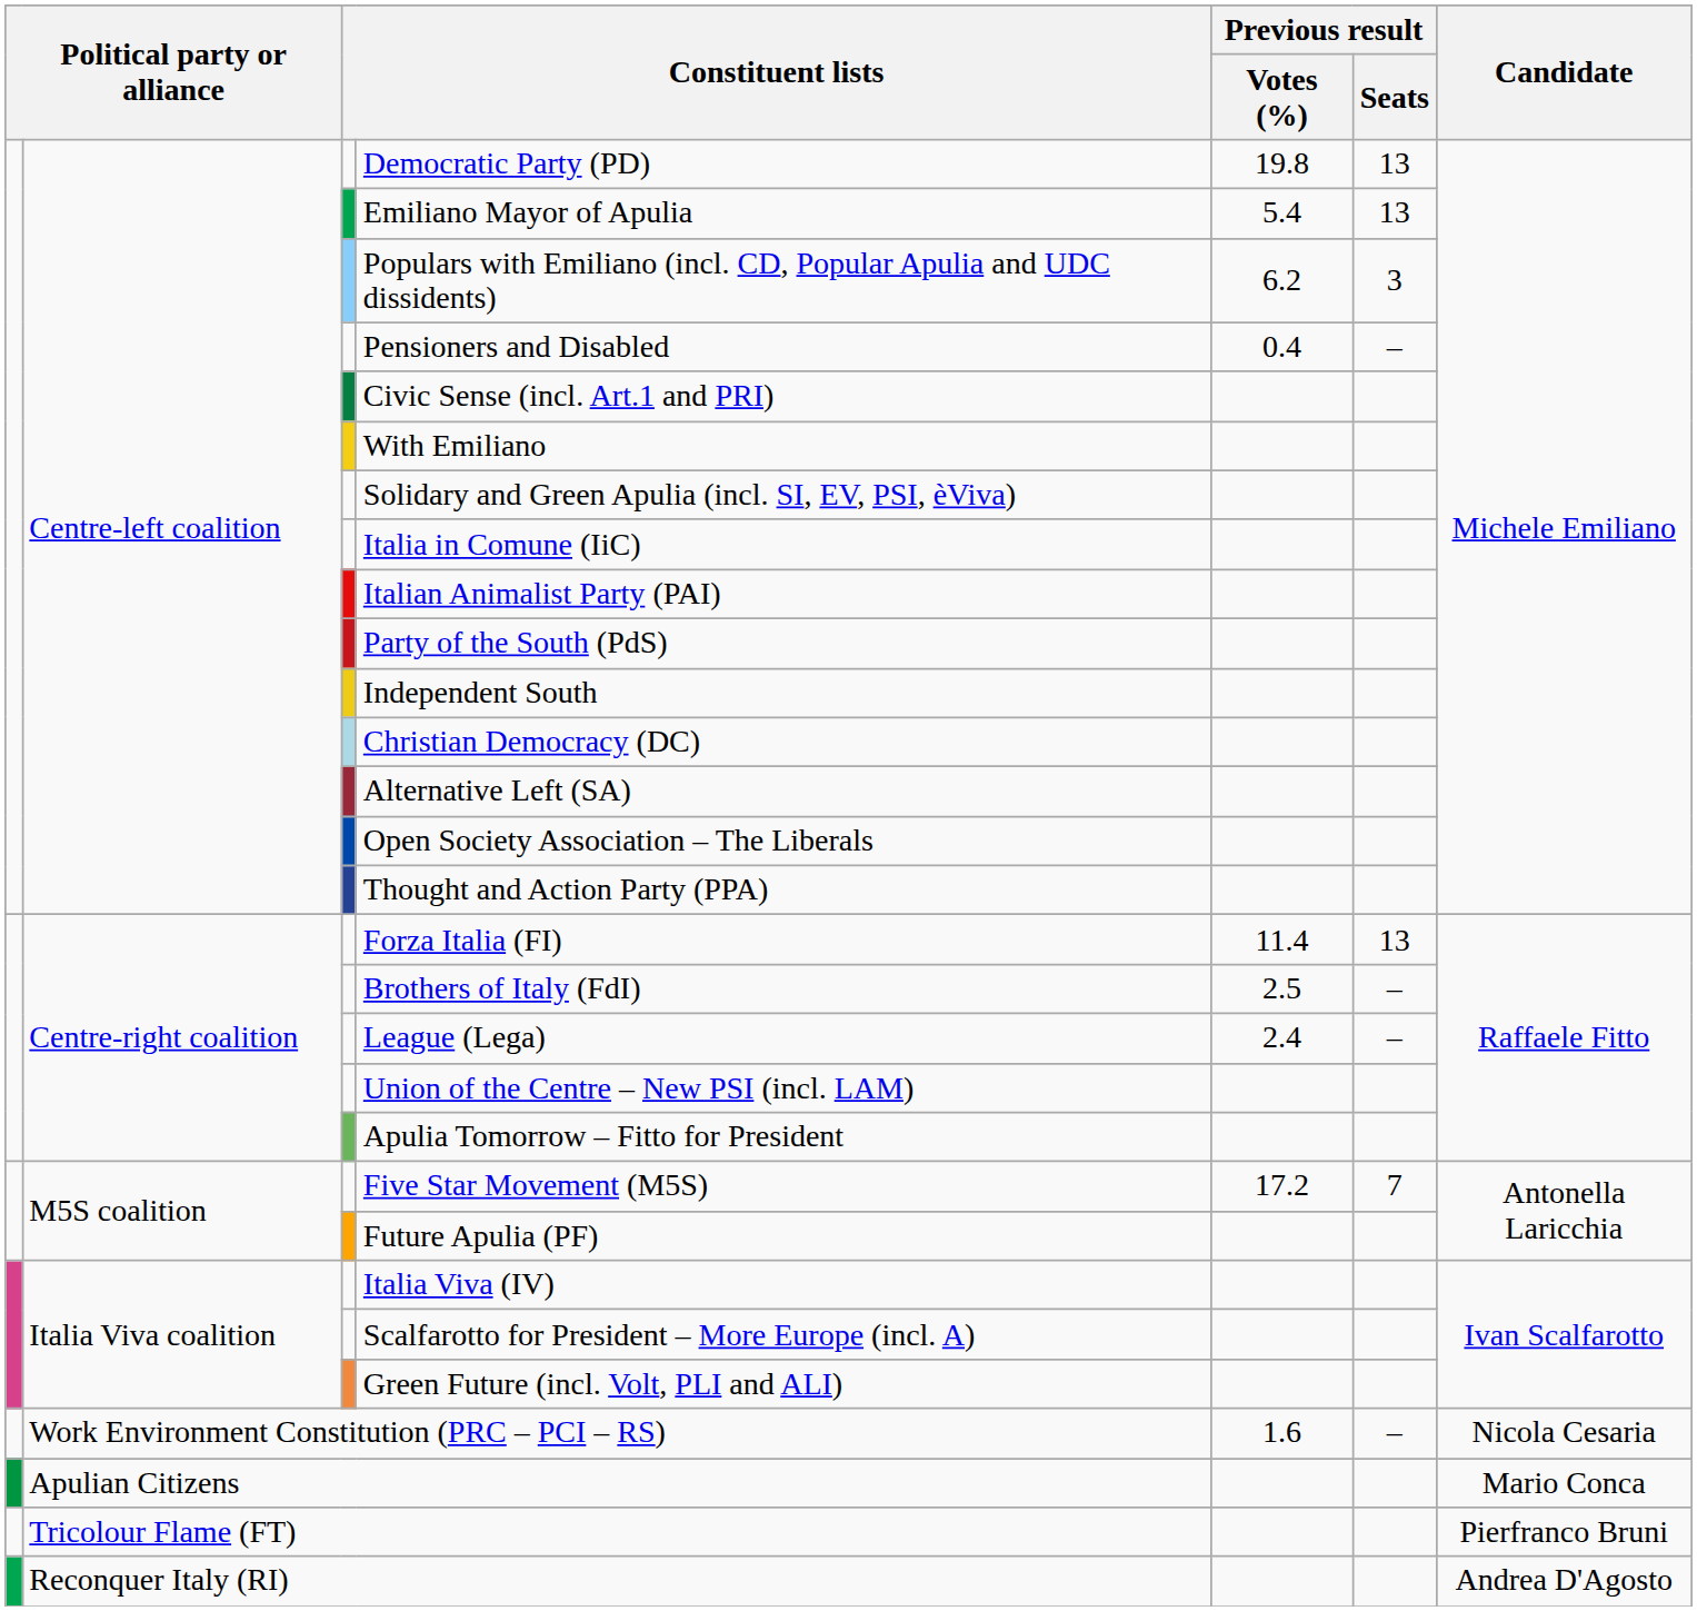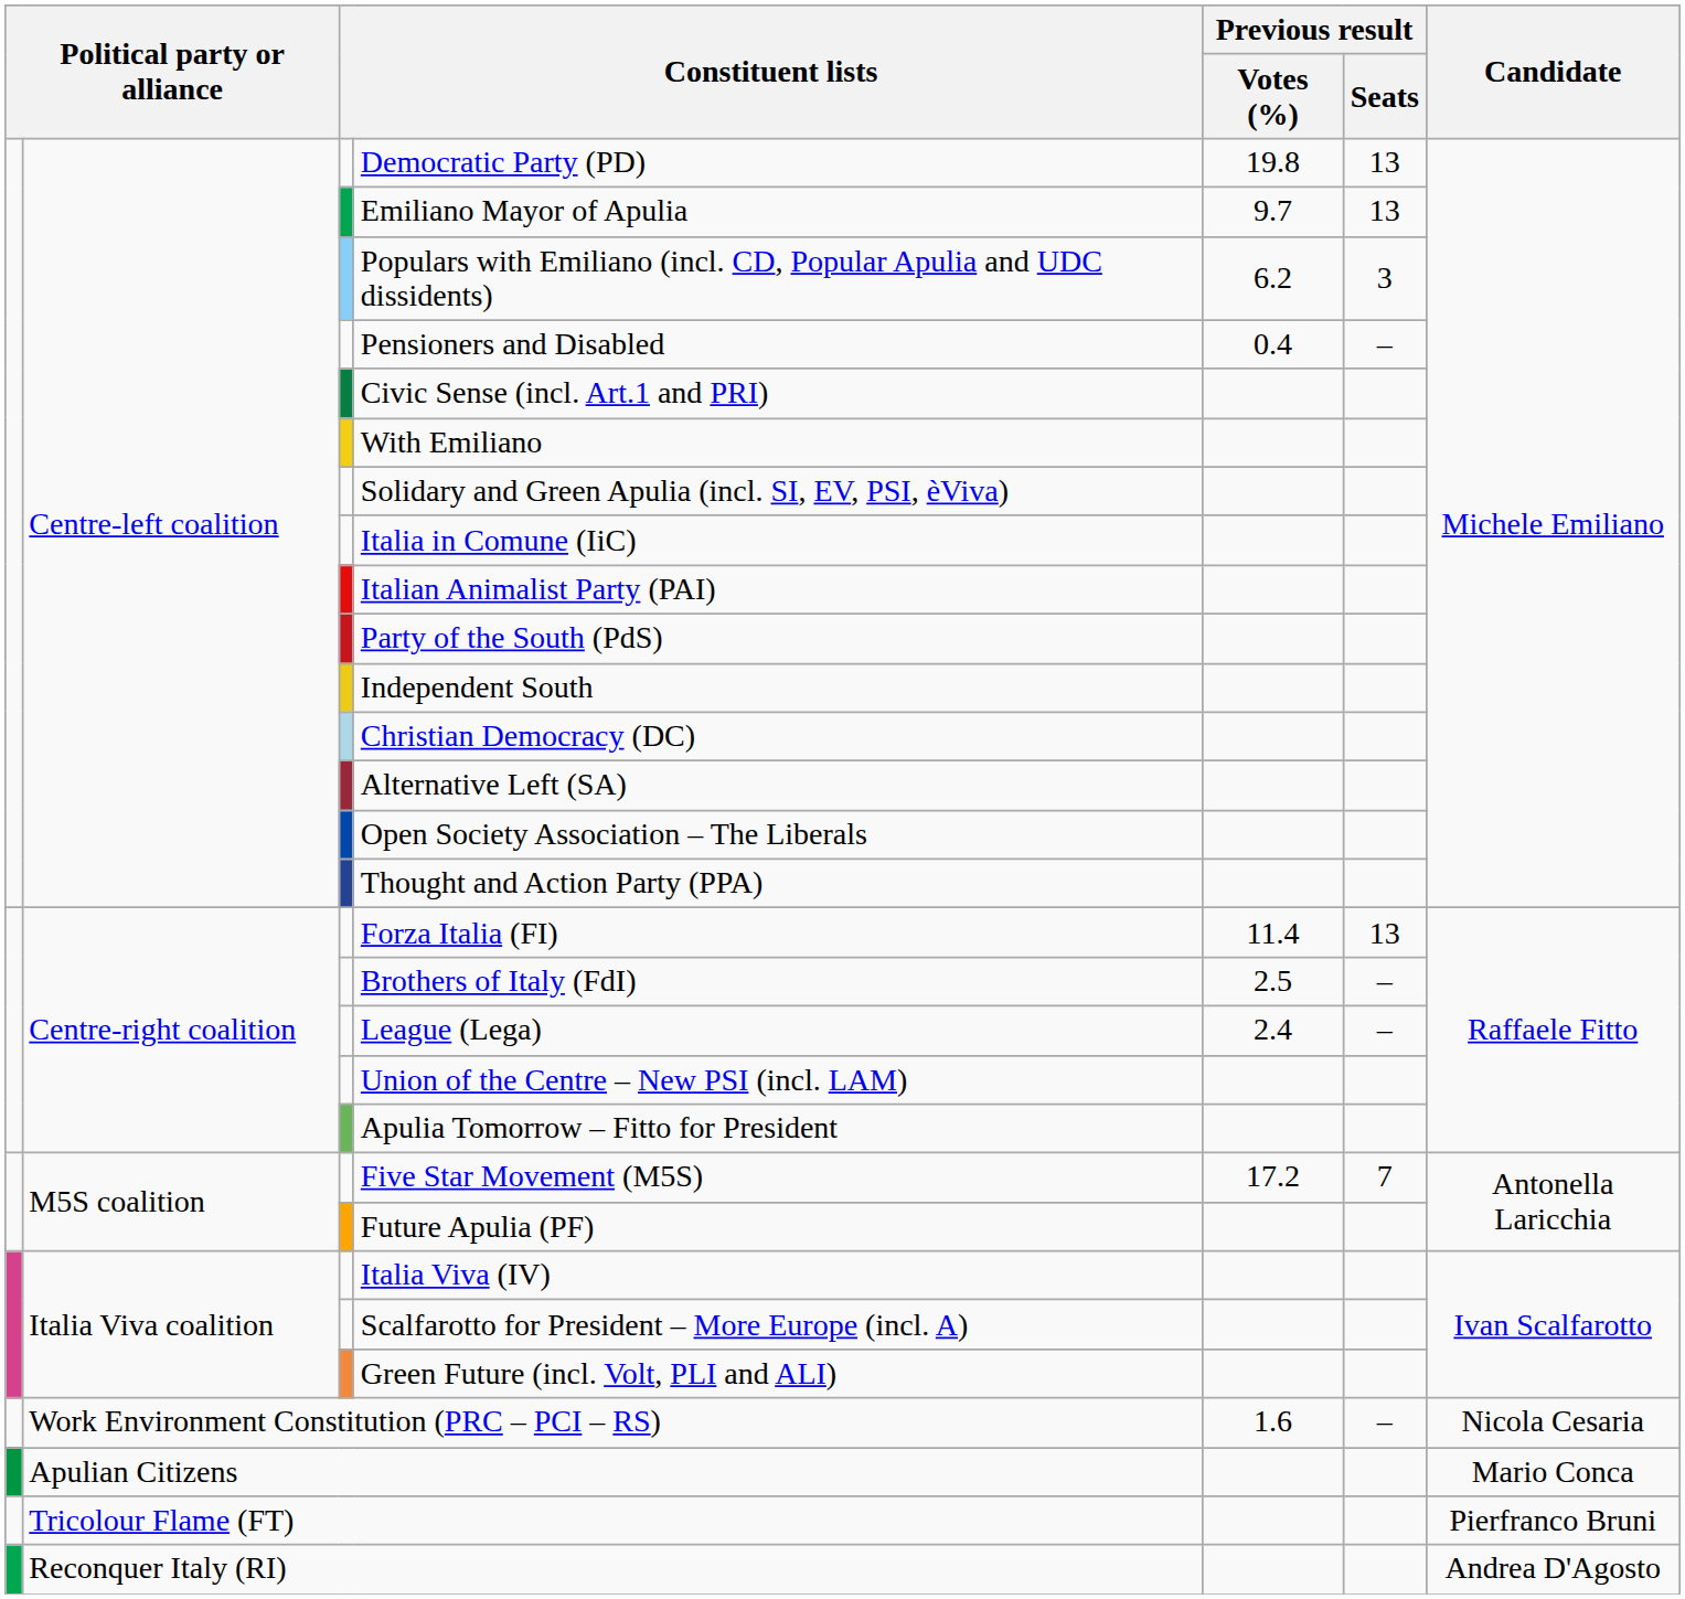Emiliano Mayor of Apulia | Previous result / Votes (%): 5.4 -> 9.7
